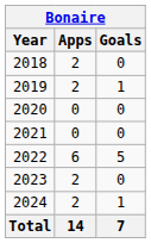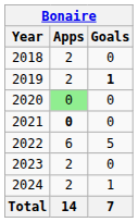2019 | Goals: normal -> bold
2020 | Apps: no background -> lightgreen background
2021 | Apps: normal -> bold
